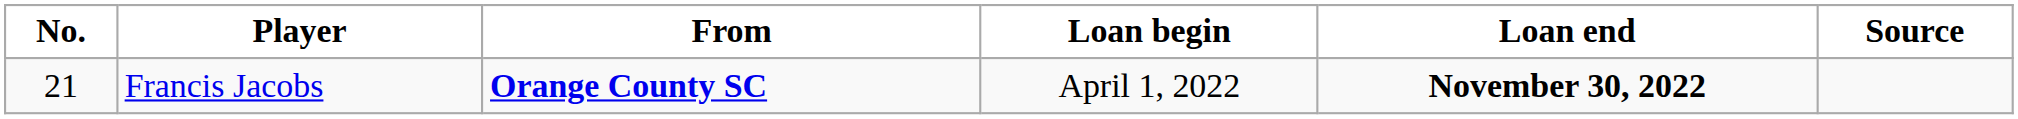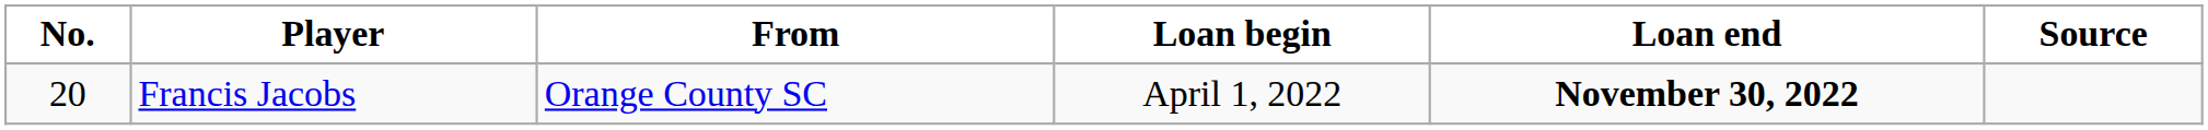Francis Jacobs | No.: 21 -> 20
Francis Jacobs | From: bold -> normal
